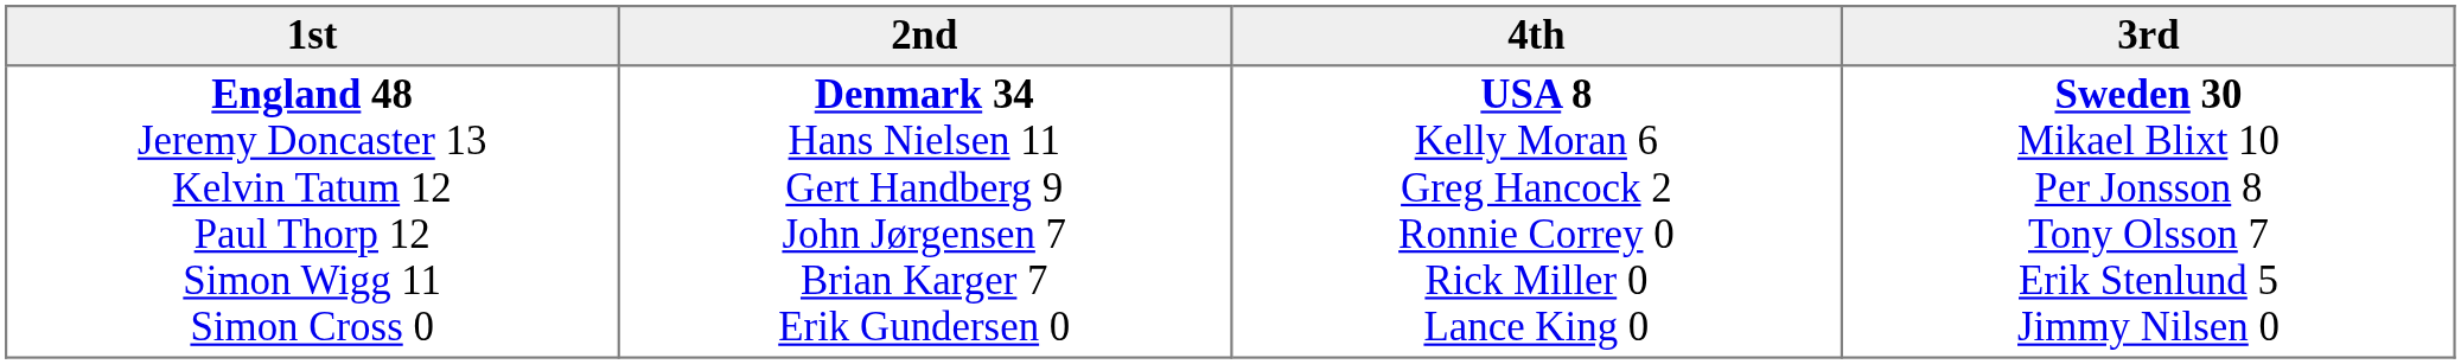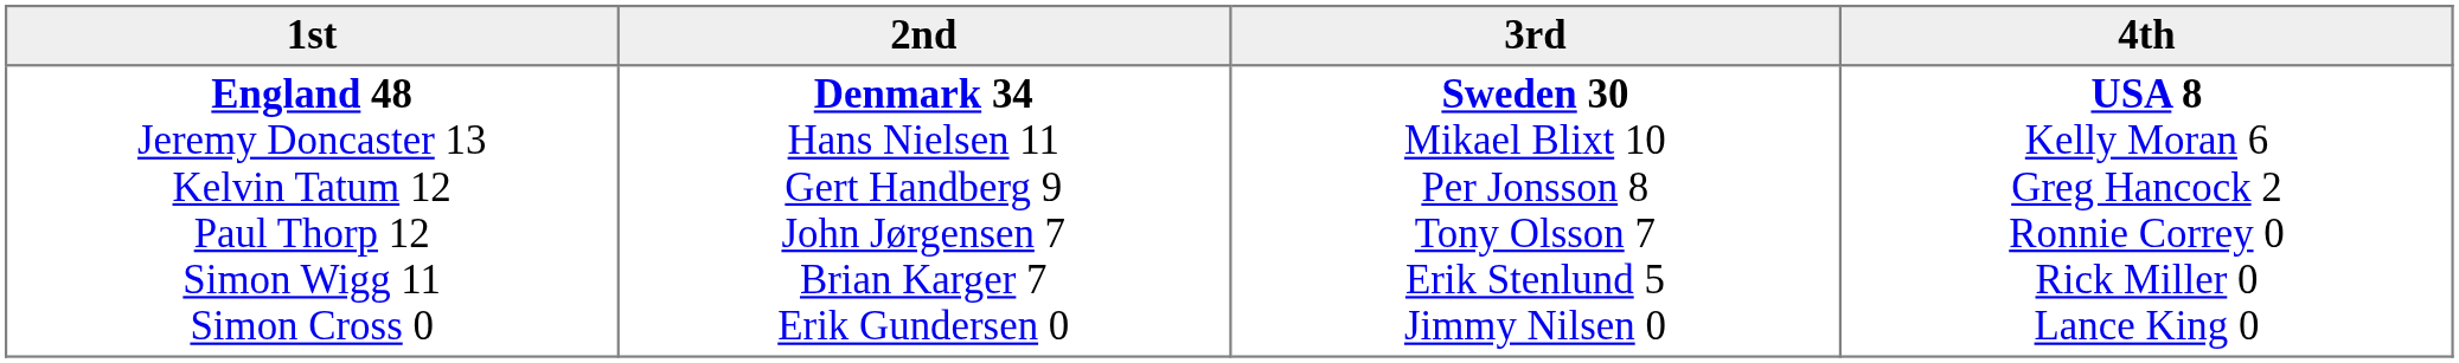columns swapped: 3rd <-> 4th
